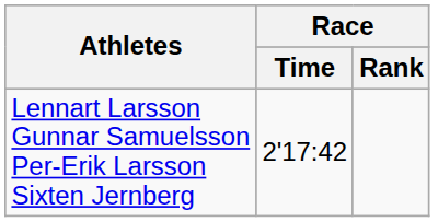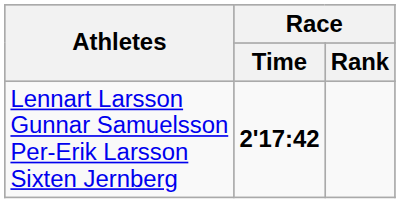row 3 | Race / Time: normal -> bold
